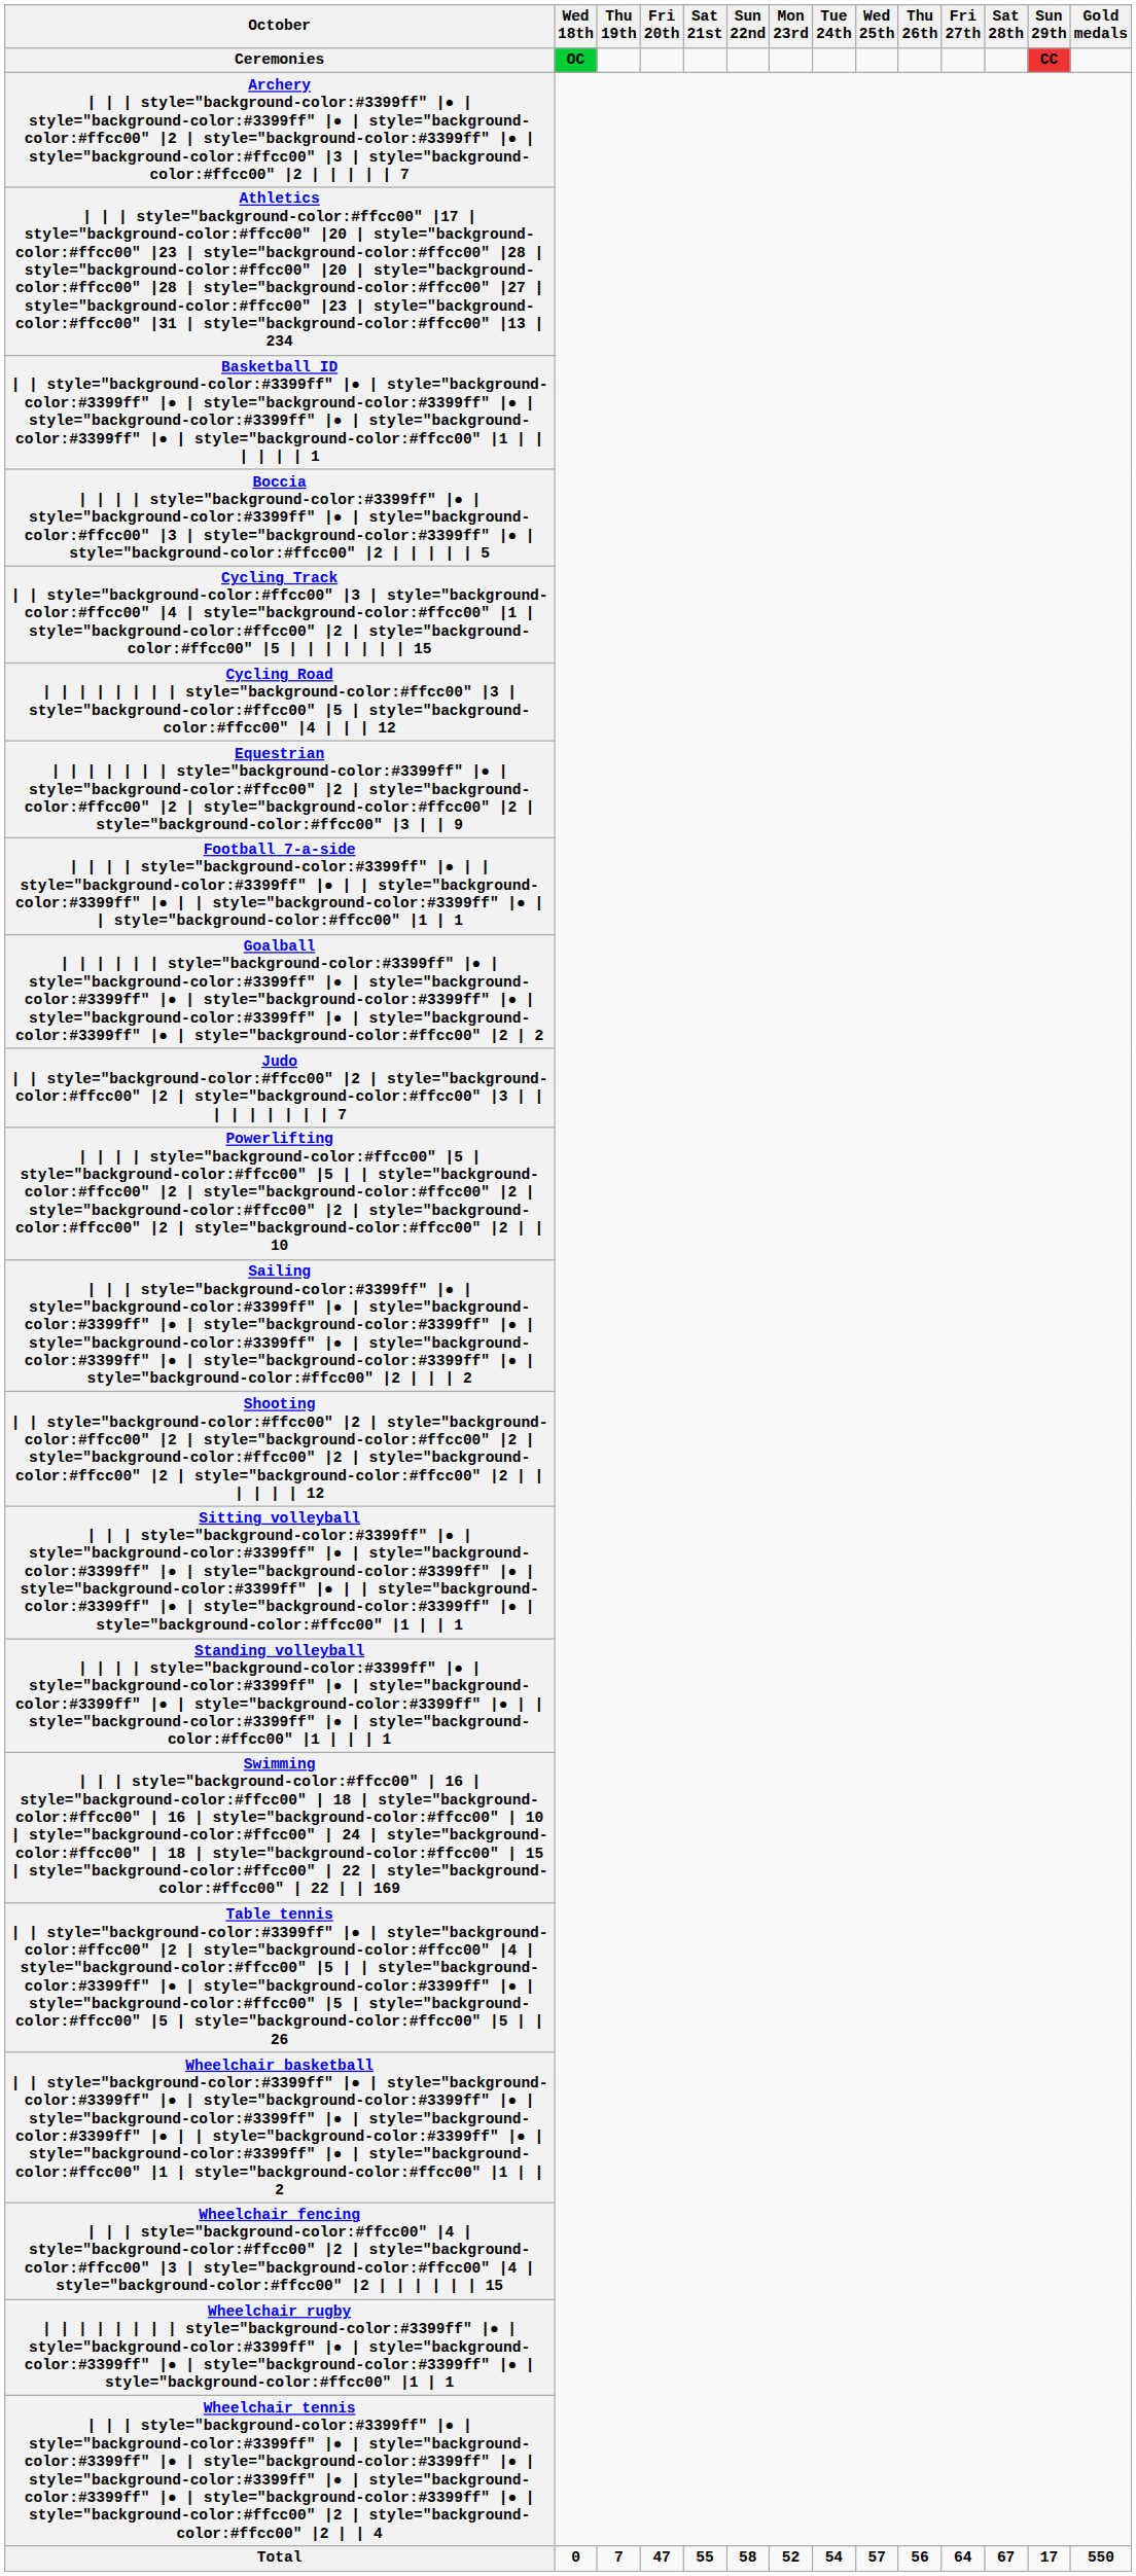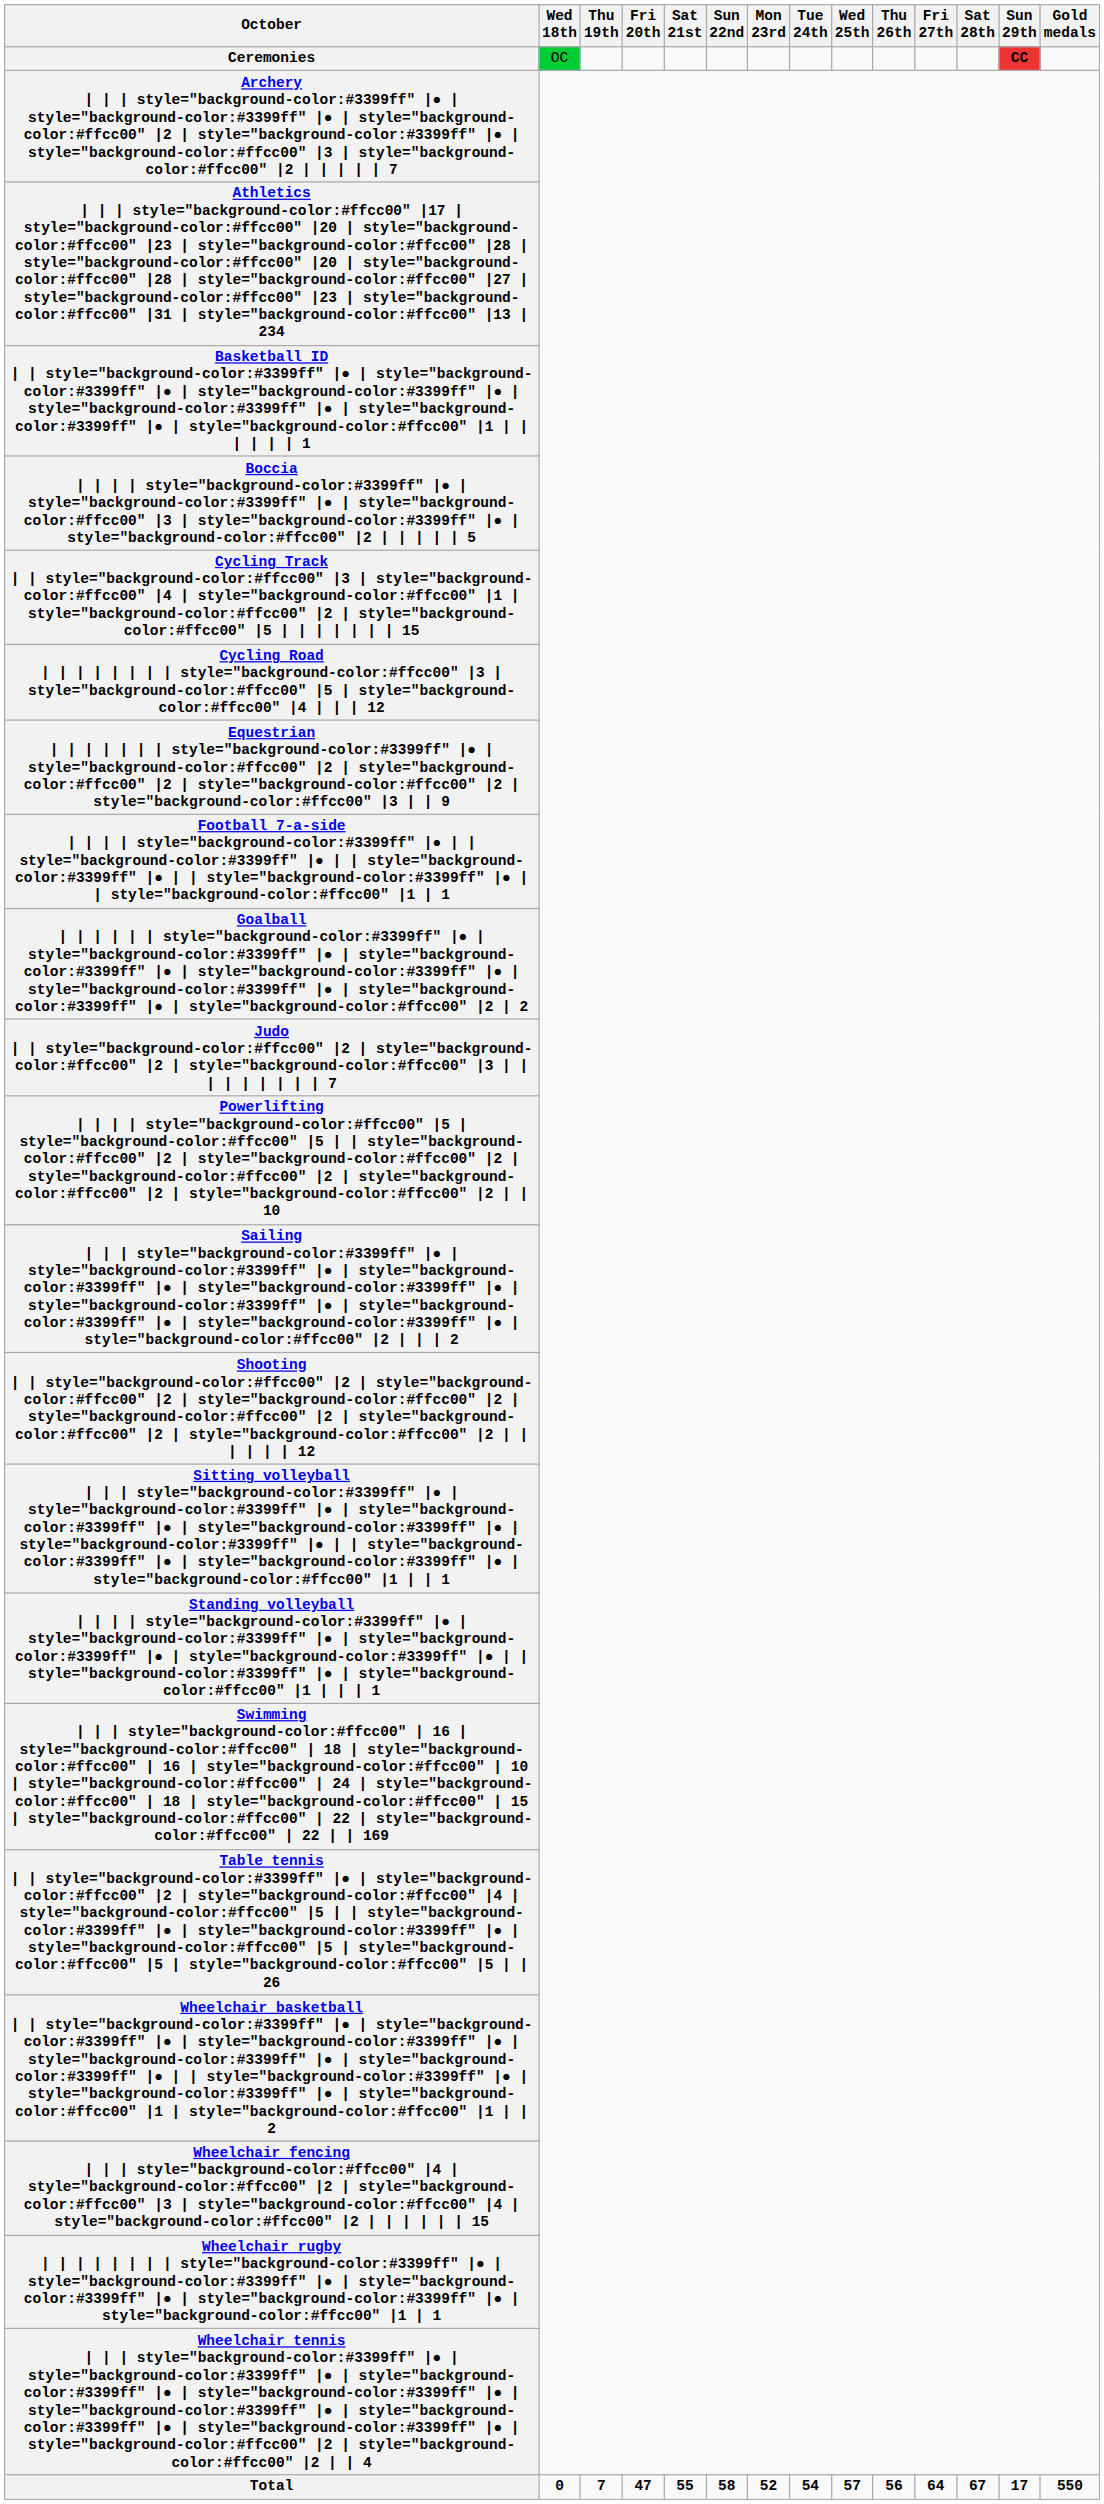Ceremonies | Wed 18th: bold -> normal
